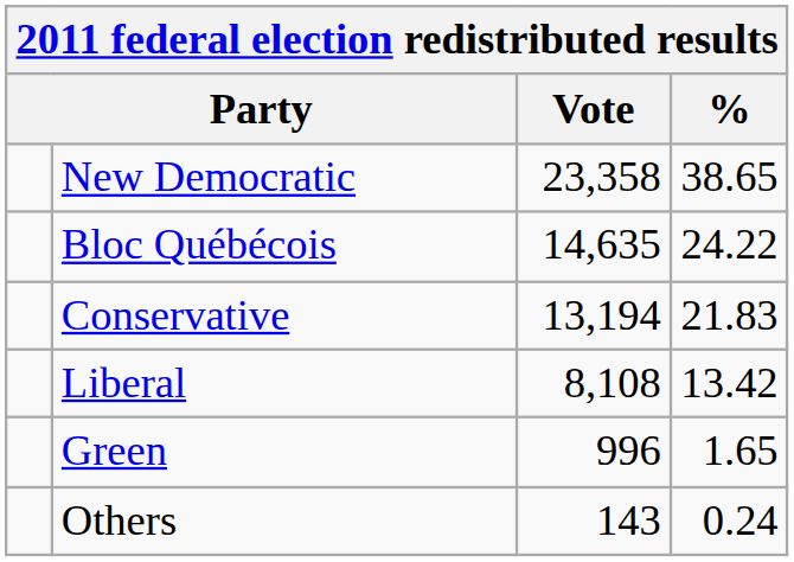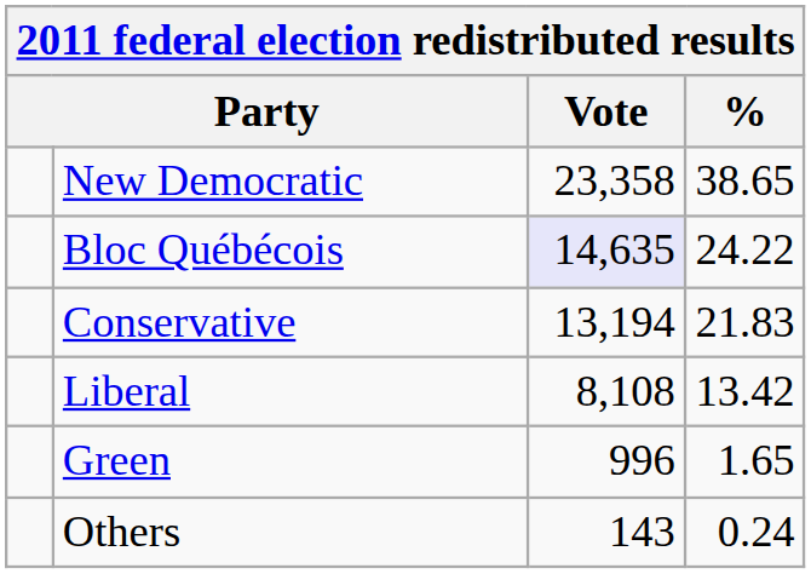Bloc Québécois | Vote: no background -> lavender background
